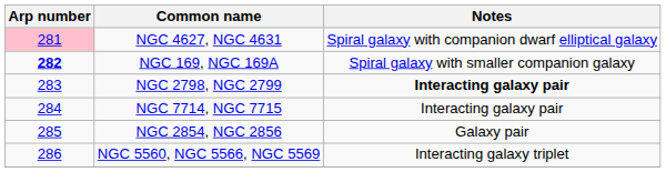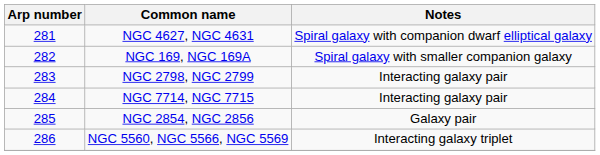NGC 4627, NGC 4631 | Arp number: pink background -> no background
NGC 169, NGC 169A | Arp number: bold -> normal
NGC 2798, NGC 2799 | Notes: bold -> normal
